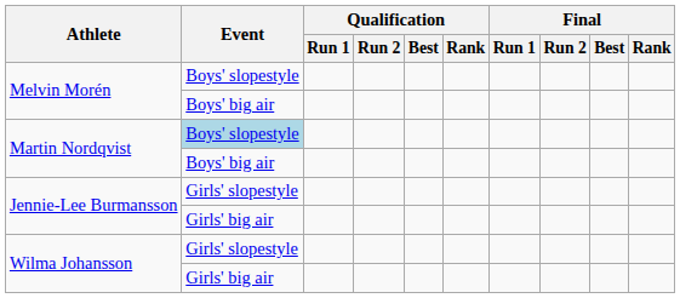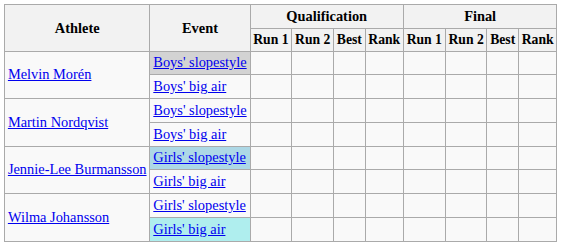Melvin Morén / Boys' slopestyle | Event: no background -> lightgrey background
Martin Nordqvist / Boys' slopestyle | Event: lightblue background -> no background
Jennie-Lee Burmansson / Girls' slopestyle | Event: no background -> lightblue background
Wilma Johansson / Girls' big air | Event: no background -> paleturquoise background
